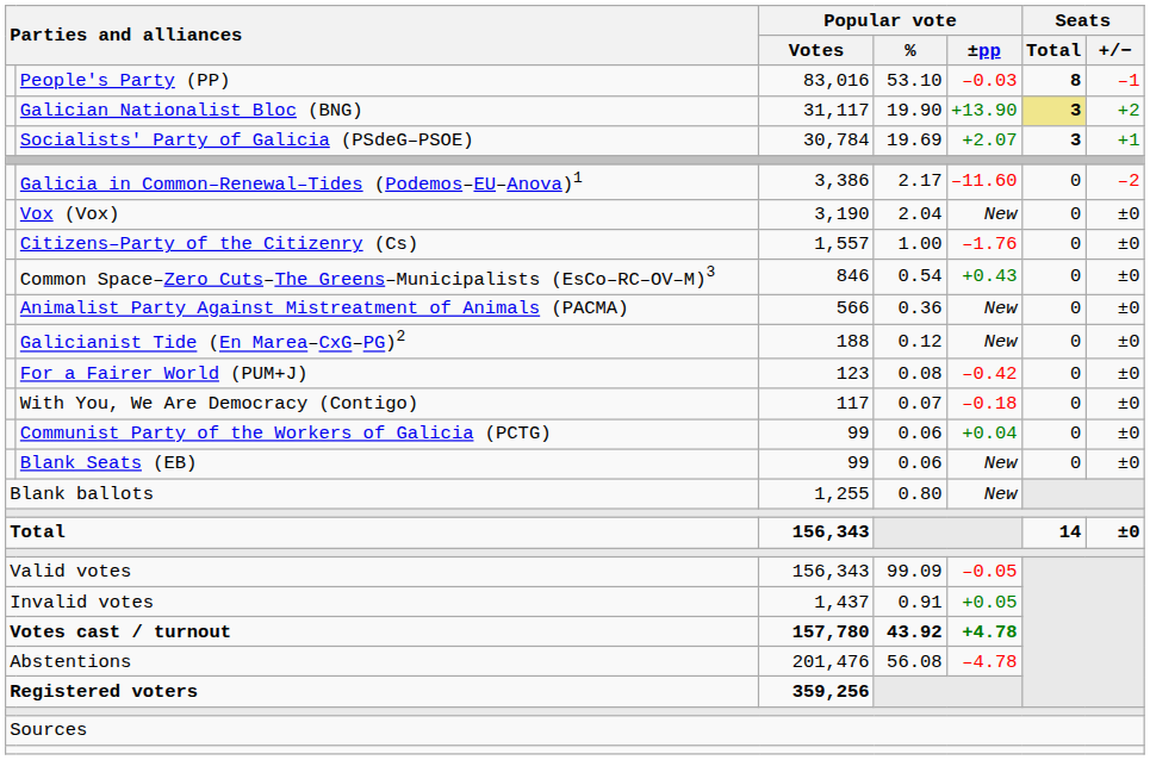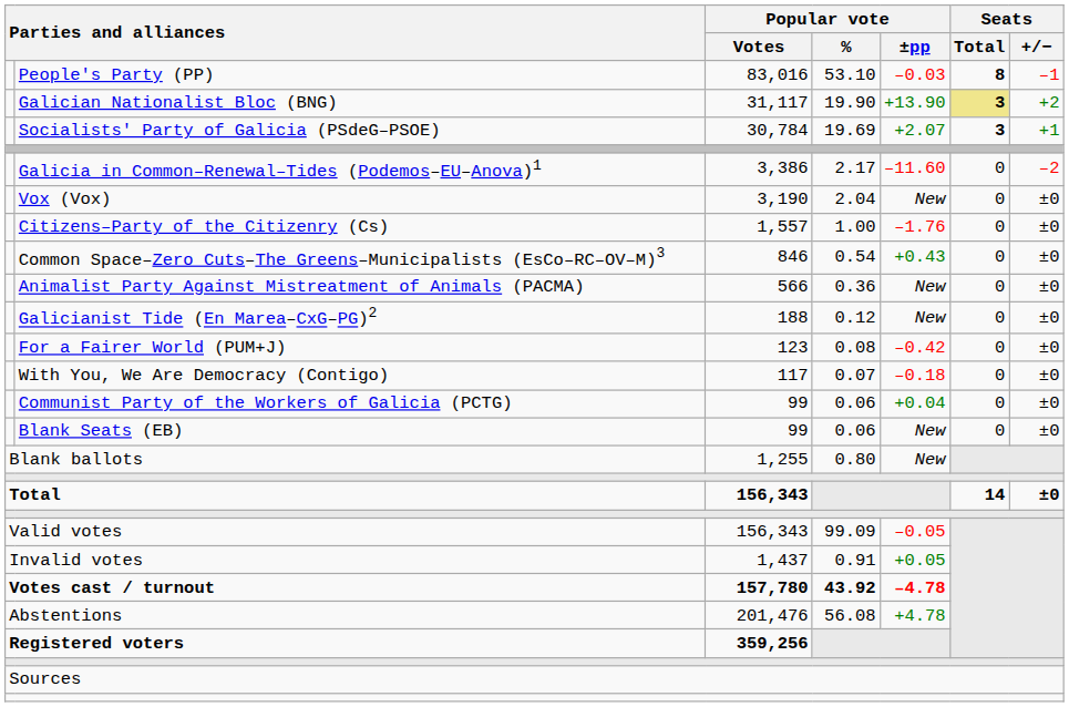Votes cast / turnout | Popular vote / ±pp: +4.78 -> –4.78
Abstentions | Popular vote / ±pp: –4.78 -> +4.78
